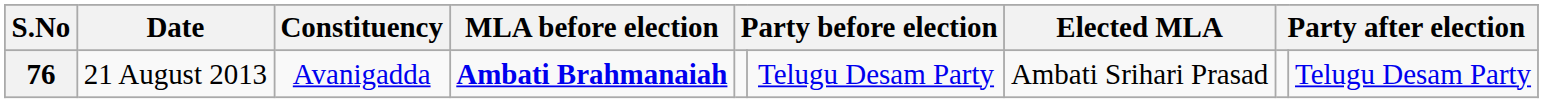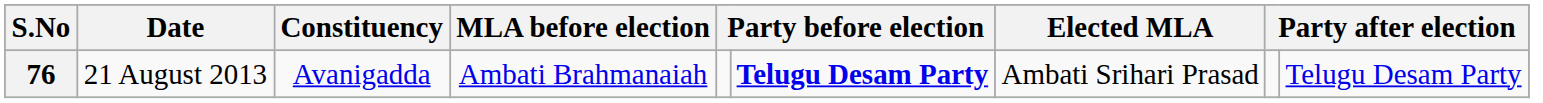76 | MLA before election: bold -> normal
76 | column 6: normal -> bold
